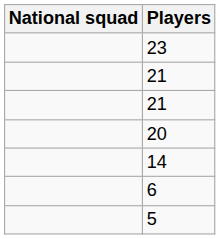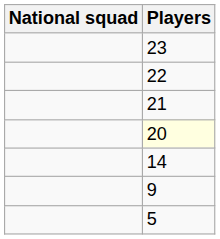row 3 | Players: 21 -> 22
row 5 | Players: no background -> lightyellow background
row 7 | Players: 6 -> 9
